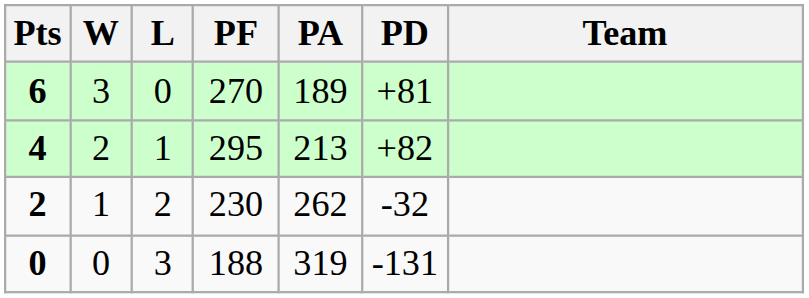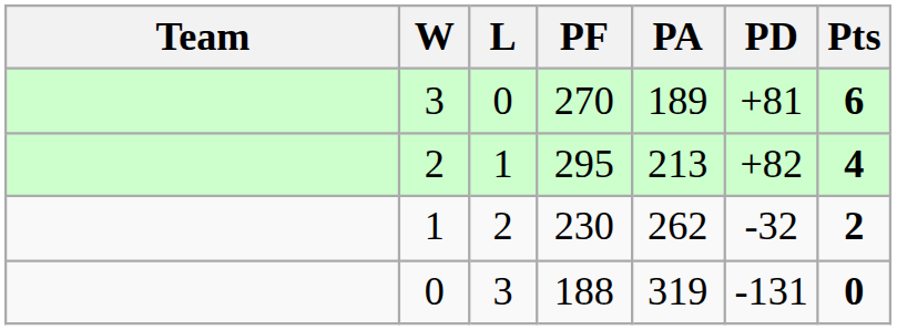columns swapped: Team <-> Pts
